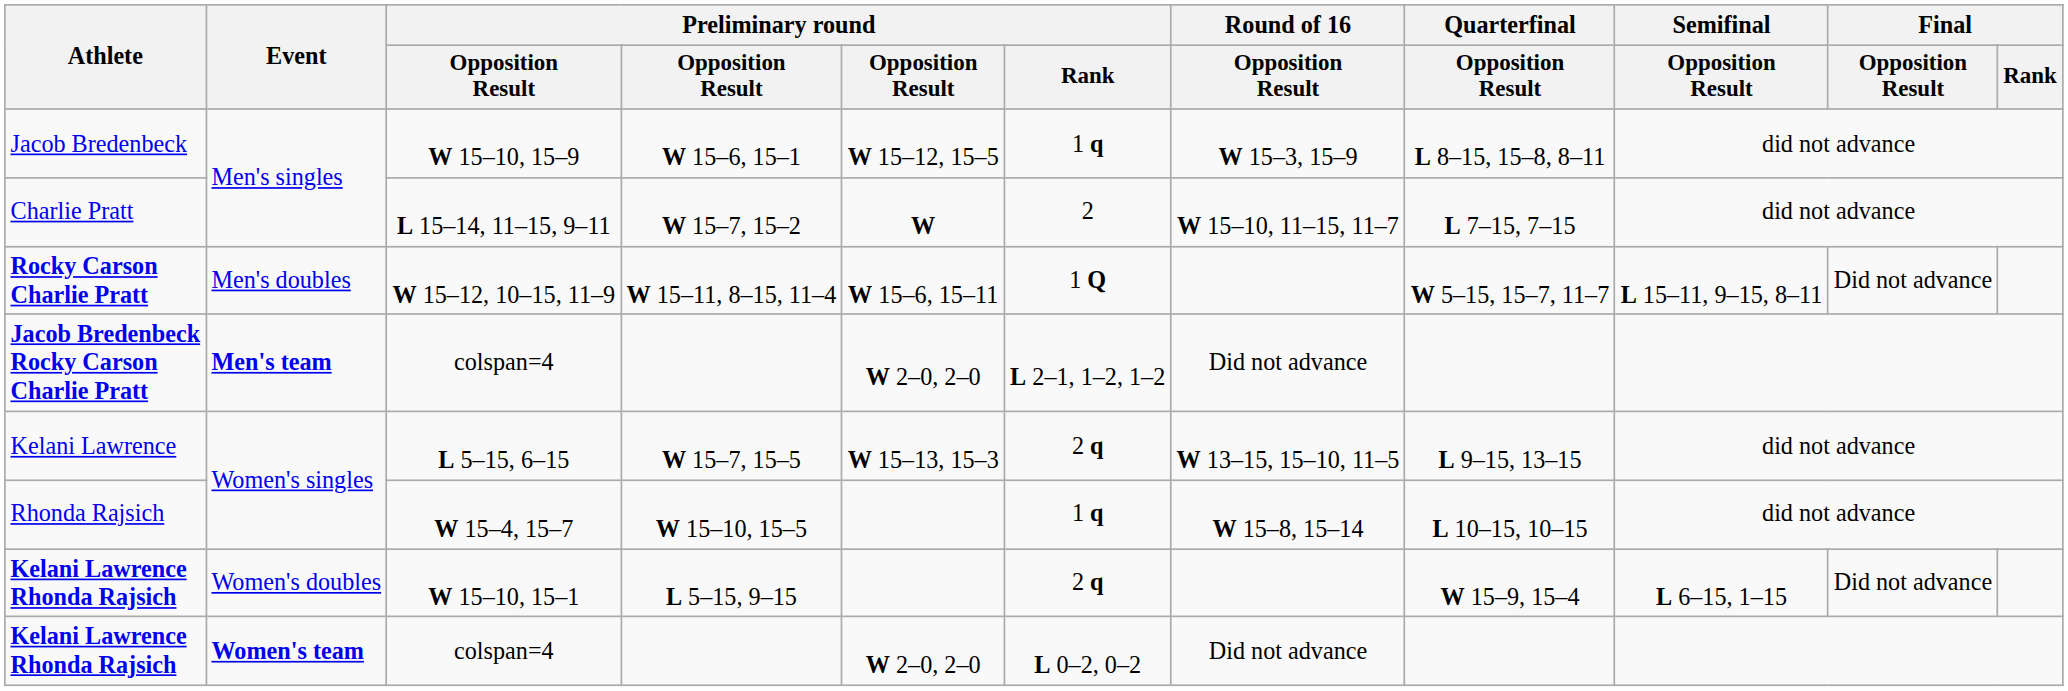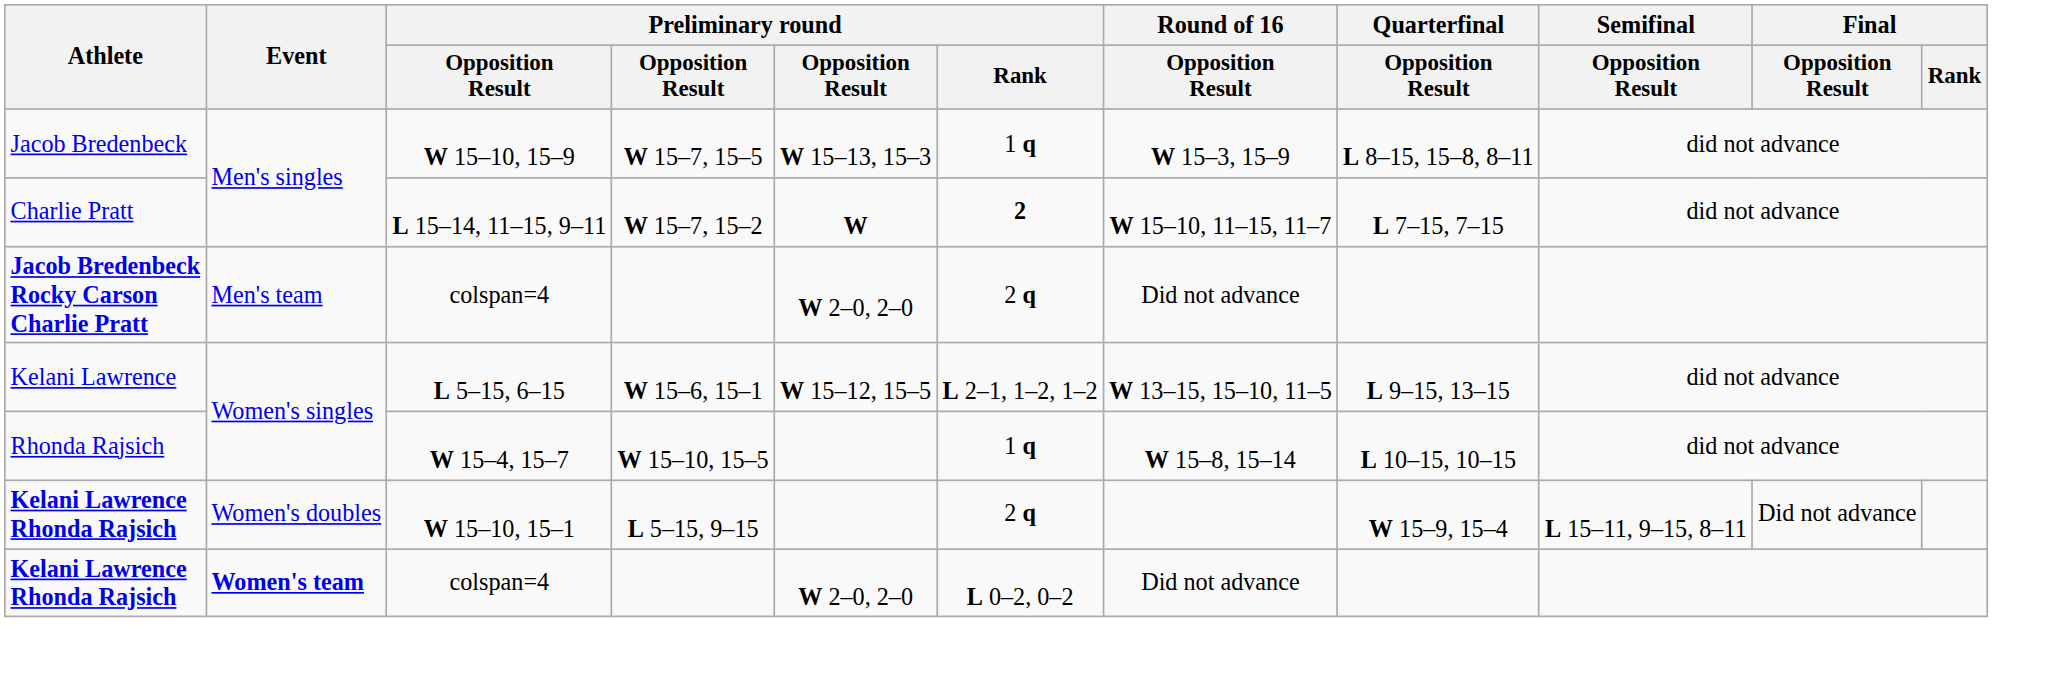Jacob Bredenbeck | column 4: W 15–6, 15–1 -> W 15–7, 15–5
Jacob Bredenbeck | column 5: W 15–12, 15–5 -> W 15–13, 15–3
Charlie Pratt | Preliminary round / Rank: normal -> bold
- row: Rocky Carson Charlie Pratt | Men's doubles | W 15–12, 10–15, 11–9 | W 15–11, 8–15, 11–4 | W 15–6, 15–11 | 1 Q | W 5–15, 15–7, 11–7 | L 15–11, 9–15, 8–11 | Did not advance
Jacob Bredenbeck Rocky Carson Charlie Pratt | Event: bold -> normal
Jacob Bredenbeck Rocky Carson Charlie Pratt | Preliminary round / Rank: L 2–1, 1–2, 1–2 -> 2 q
Kelani Lawrence | column 4: W 15–7, 15–5 -> W 15–6, 15–1
Kelani Lawrence | column 5: W 15–13, 15–3 -> W 15–12, 15–5
Kelani Lawrence | Preliminary round / Rank: 2 q -> L 2–1, 1–2, 1–2
Kelani Lawrence Rhonda Rajsich / W 15–10, 15–1 | Semifinal / Opposition Result: L 6–15, 1–15 -> L 15–11, 9–15, 8–11
